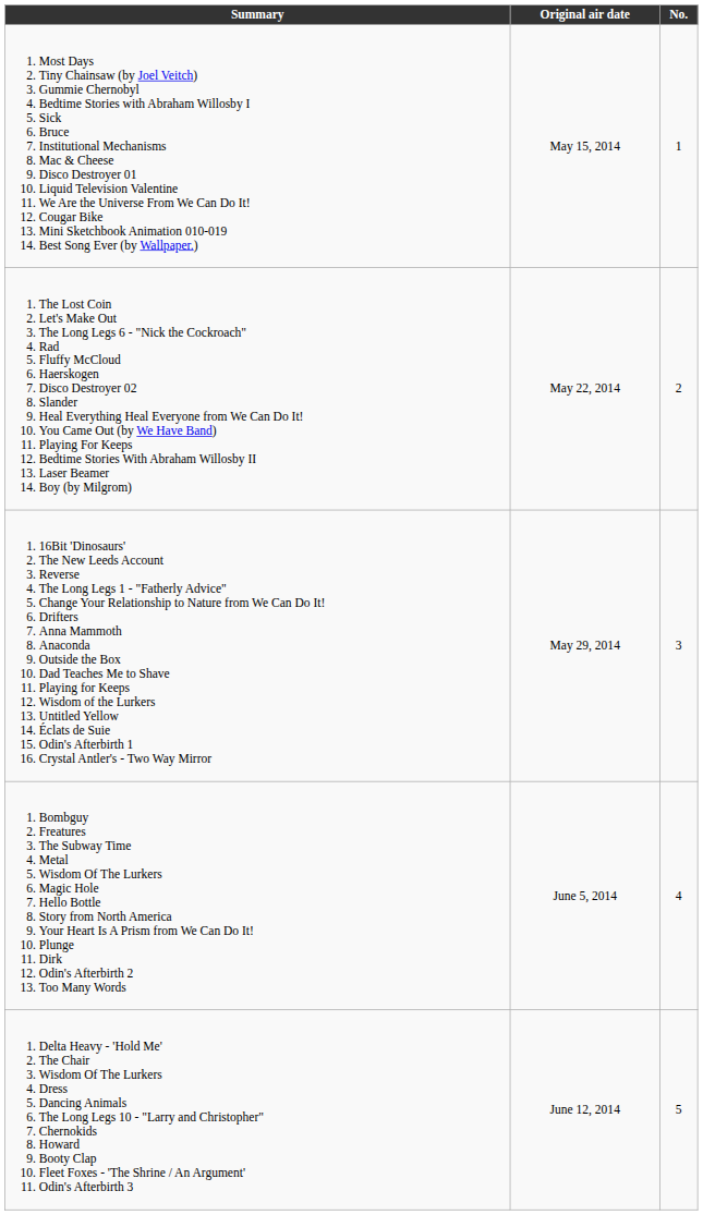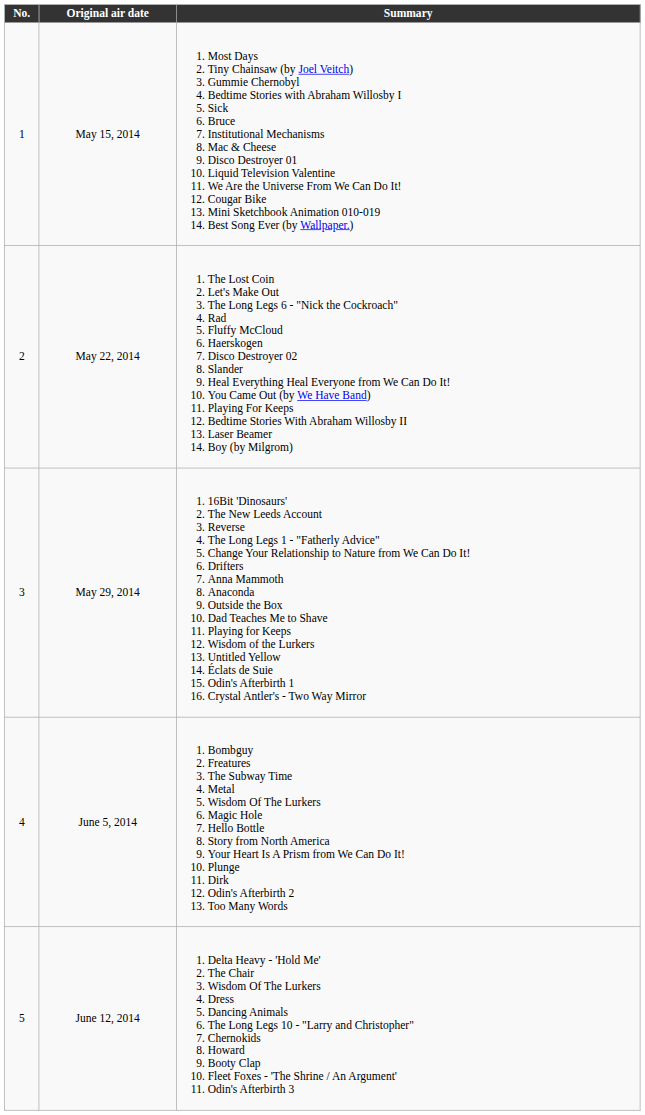columns swapped: No. <-> Summary
